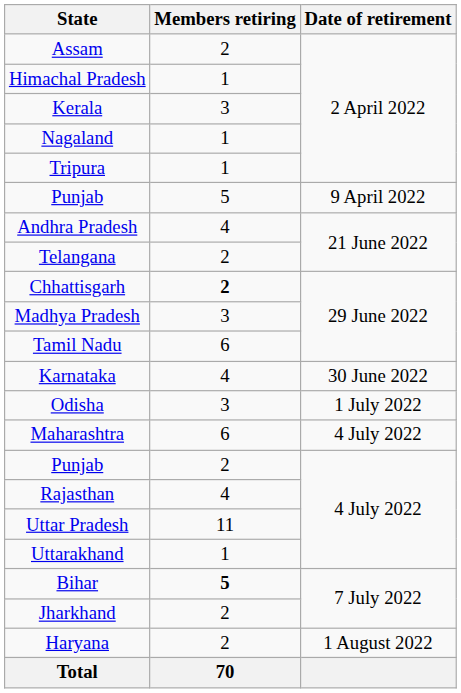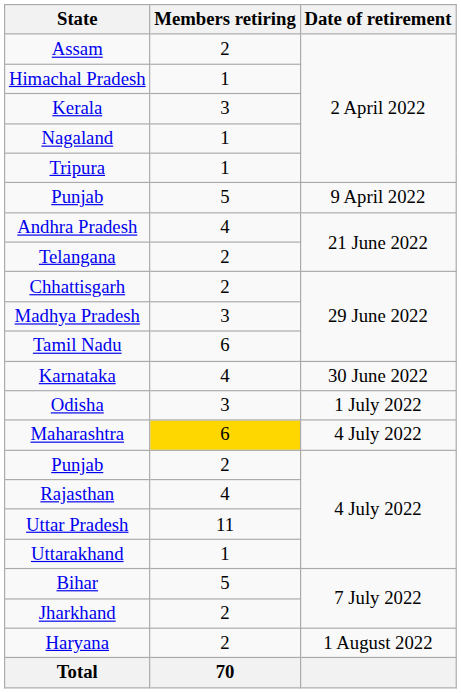Chhattisgarh | Members retiring: bold -> normal
Maharashtra | Members retiring: no background -> gold background
Bihar | Members retiring: bold -> normal
